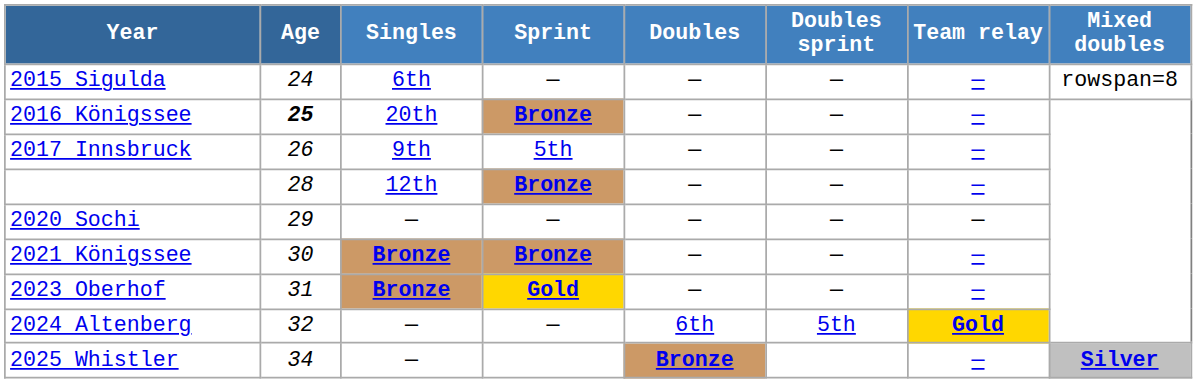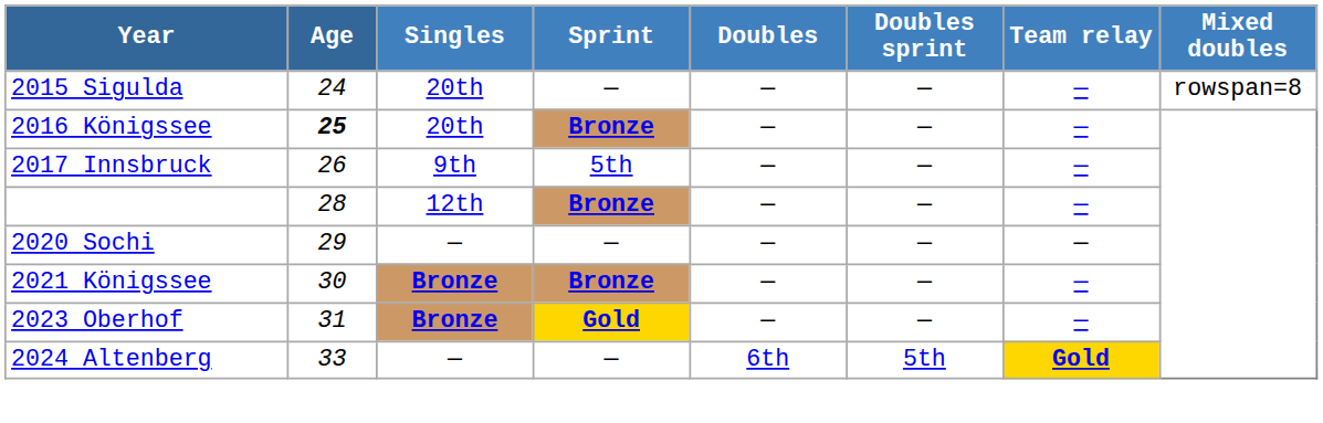2015 Sigulda | Singles: 6th -> 20th
2024 Altenberg | Age: 32 -> 33
- row: 2025 Whistler | 34 | — | Bronze | — | Silver
